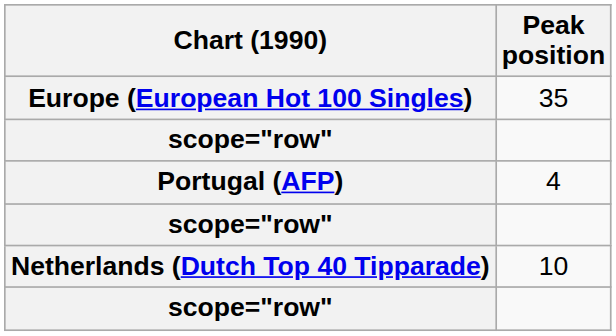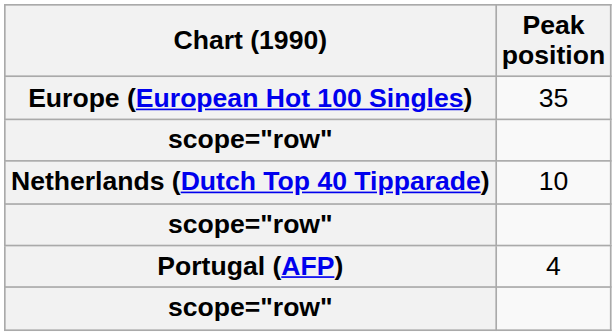rows swapped: Netherlands (Dutch Top 40 Tipparade) <-> Portugal (AFP)
